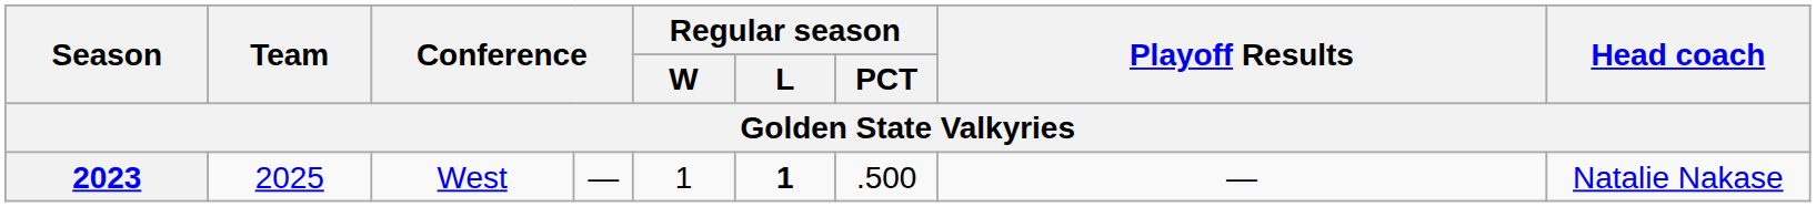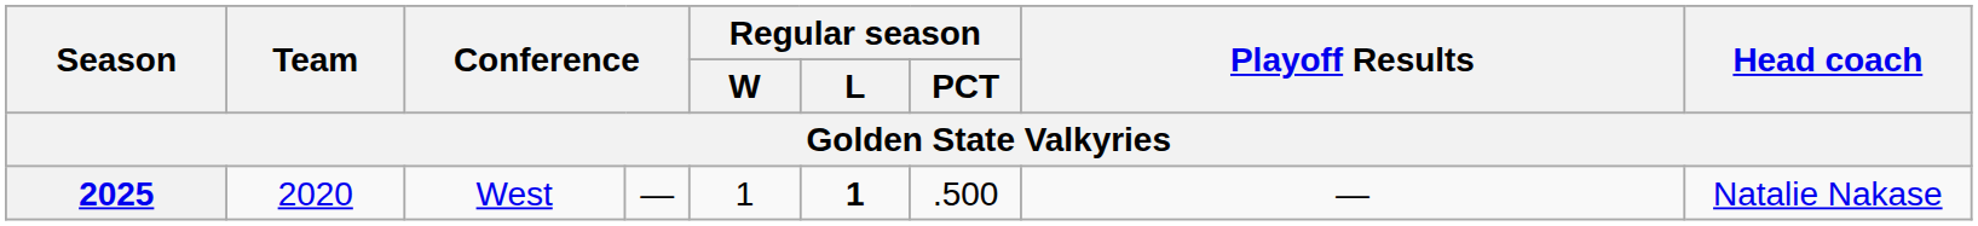West | Season: 2023 -> 2025
West | Team: 2025 -> 2020
